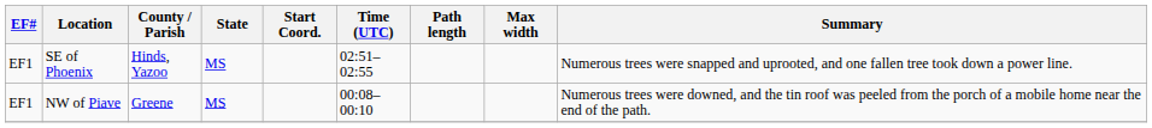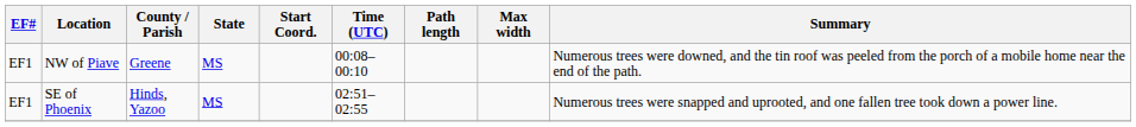rows swapped: NW of Piave <-> SE of Phoenix
